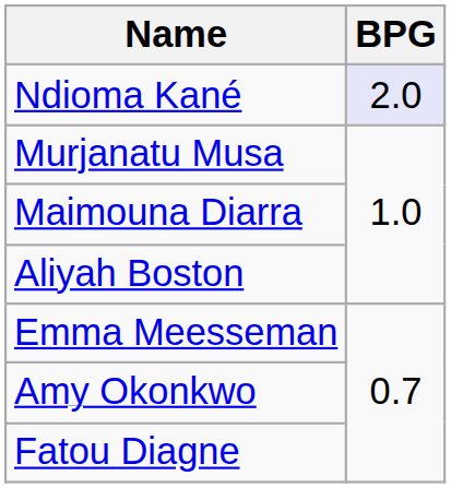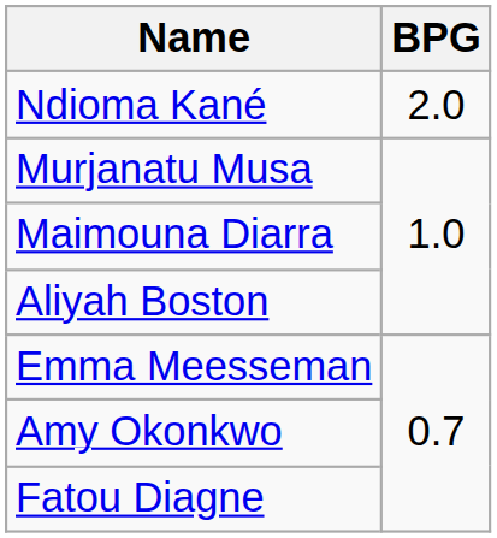Ndioma Kané | BPG: lavender background -> no background
